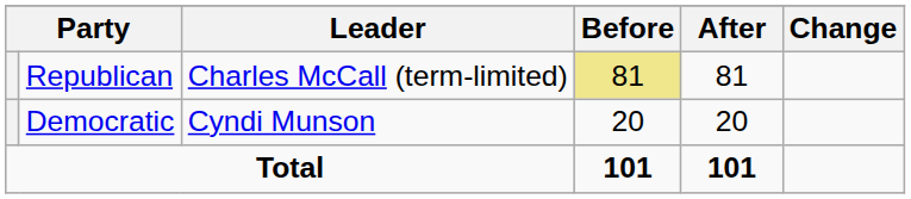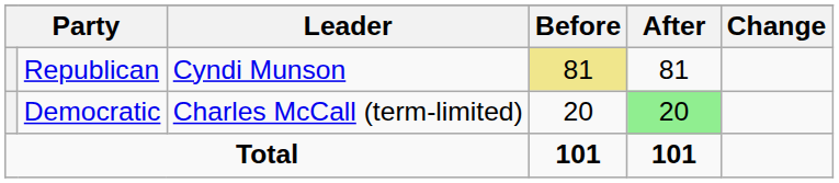Republican | Leader: Charles McCall (term-limited) -> Cyndi Munson
Democratic | Leader: Cyndi Munson -> Charles McCall (term-limited)
Democratic | After: no background -> lightgreen background
